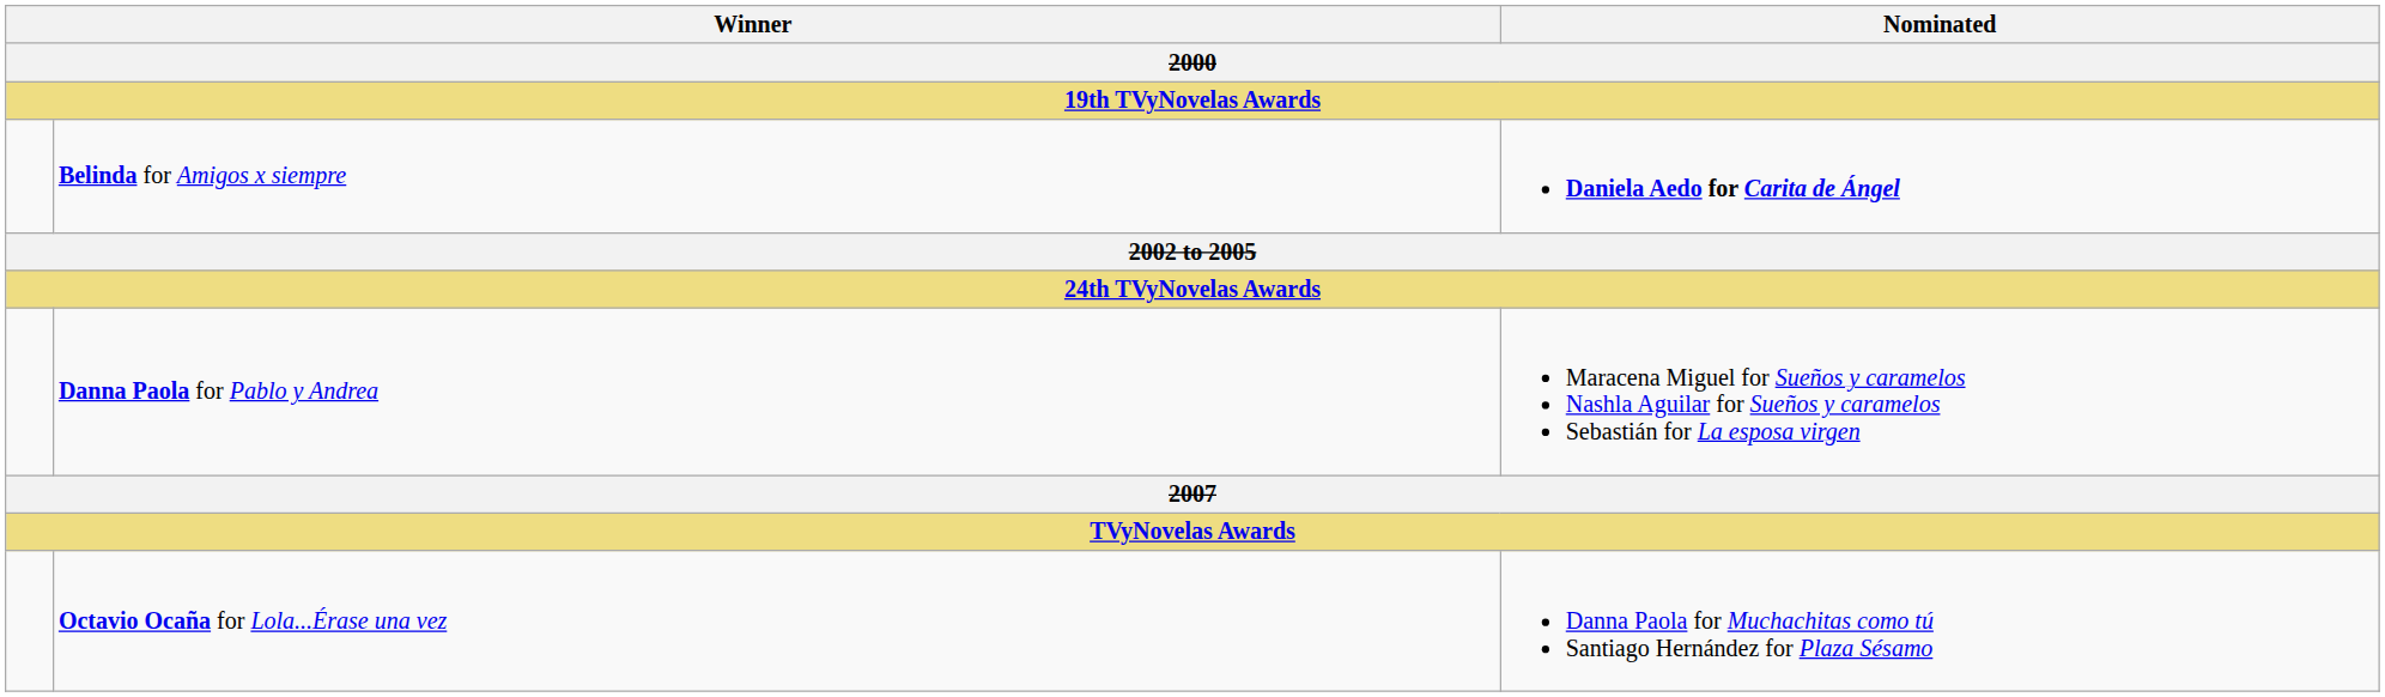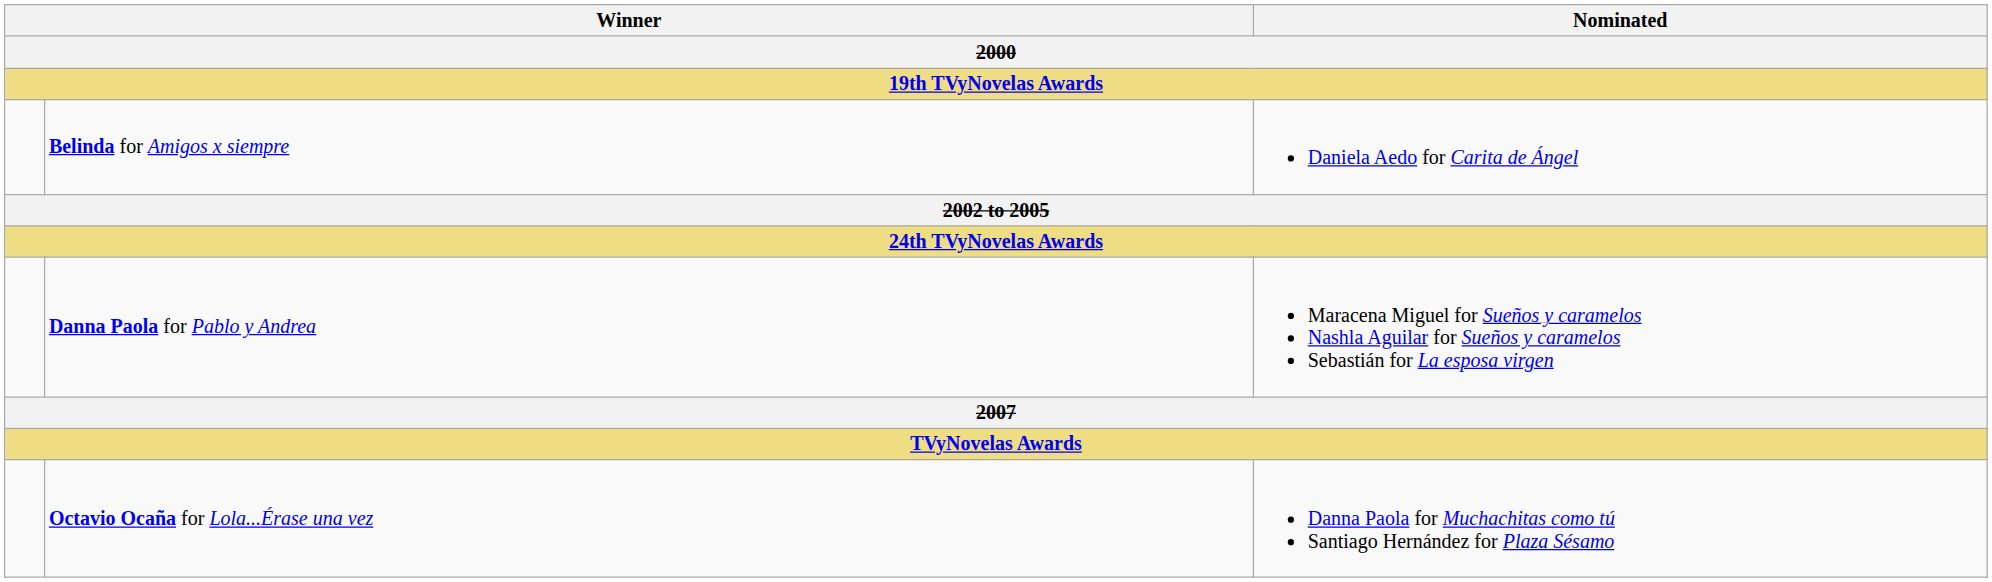Belinda for Amigos x siempre | Nominated: bold -> normal
